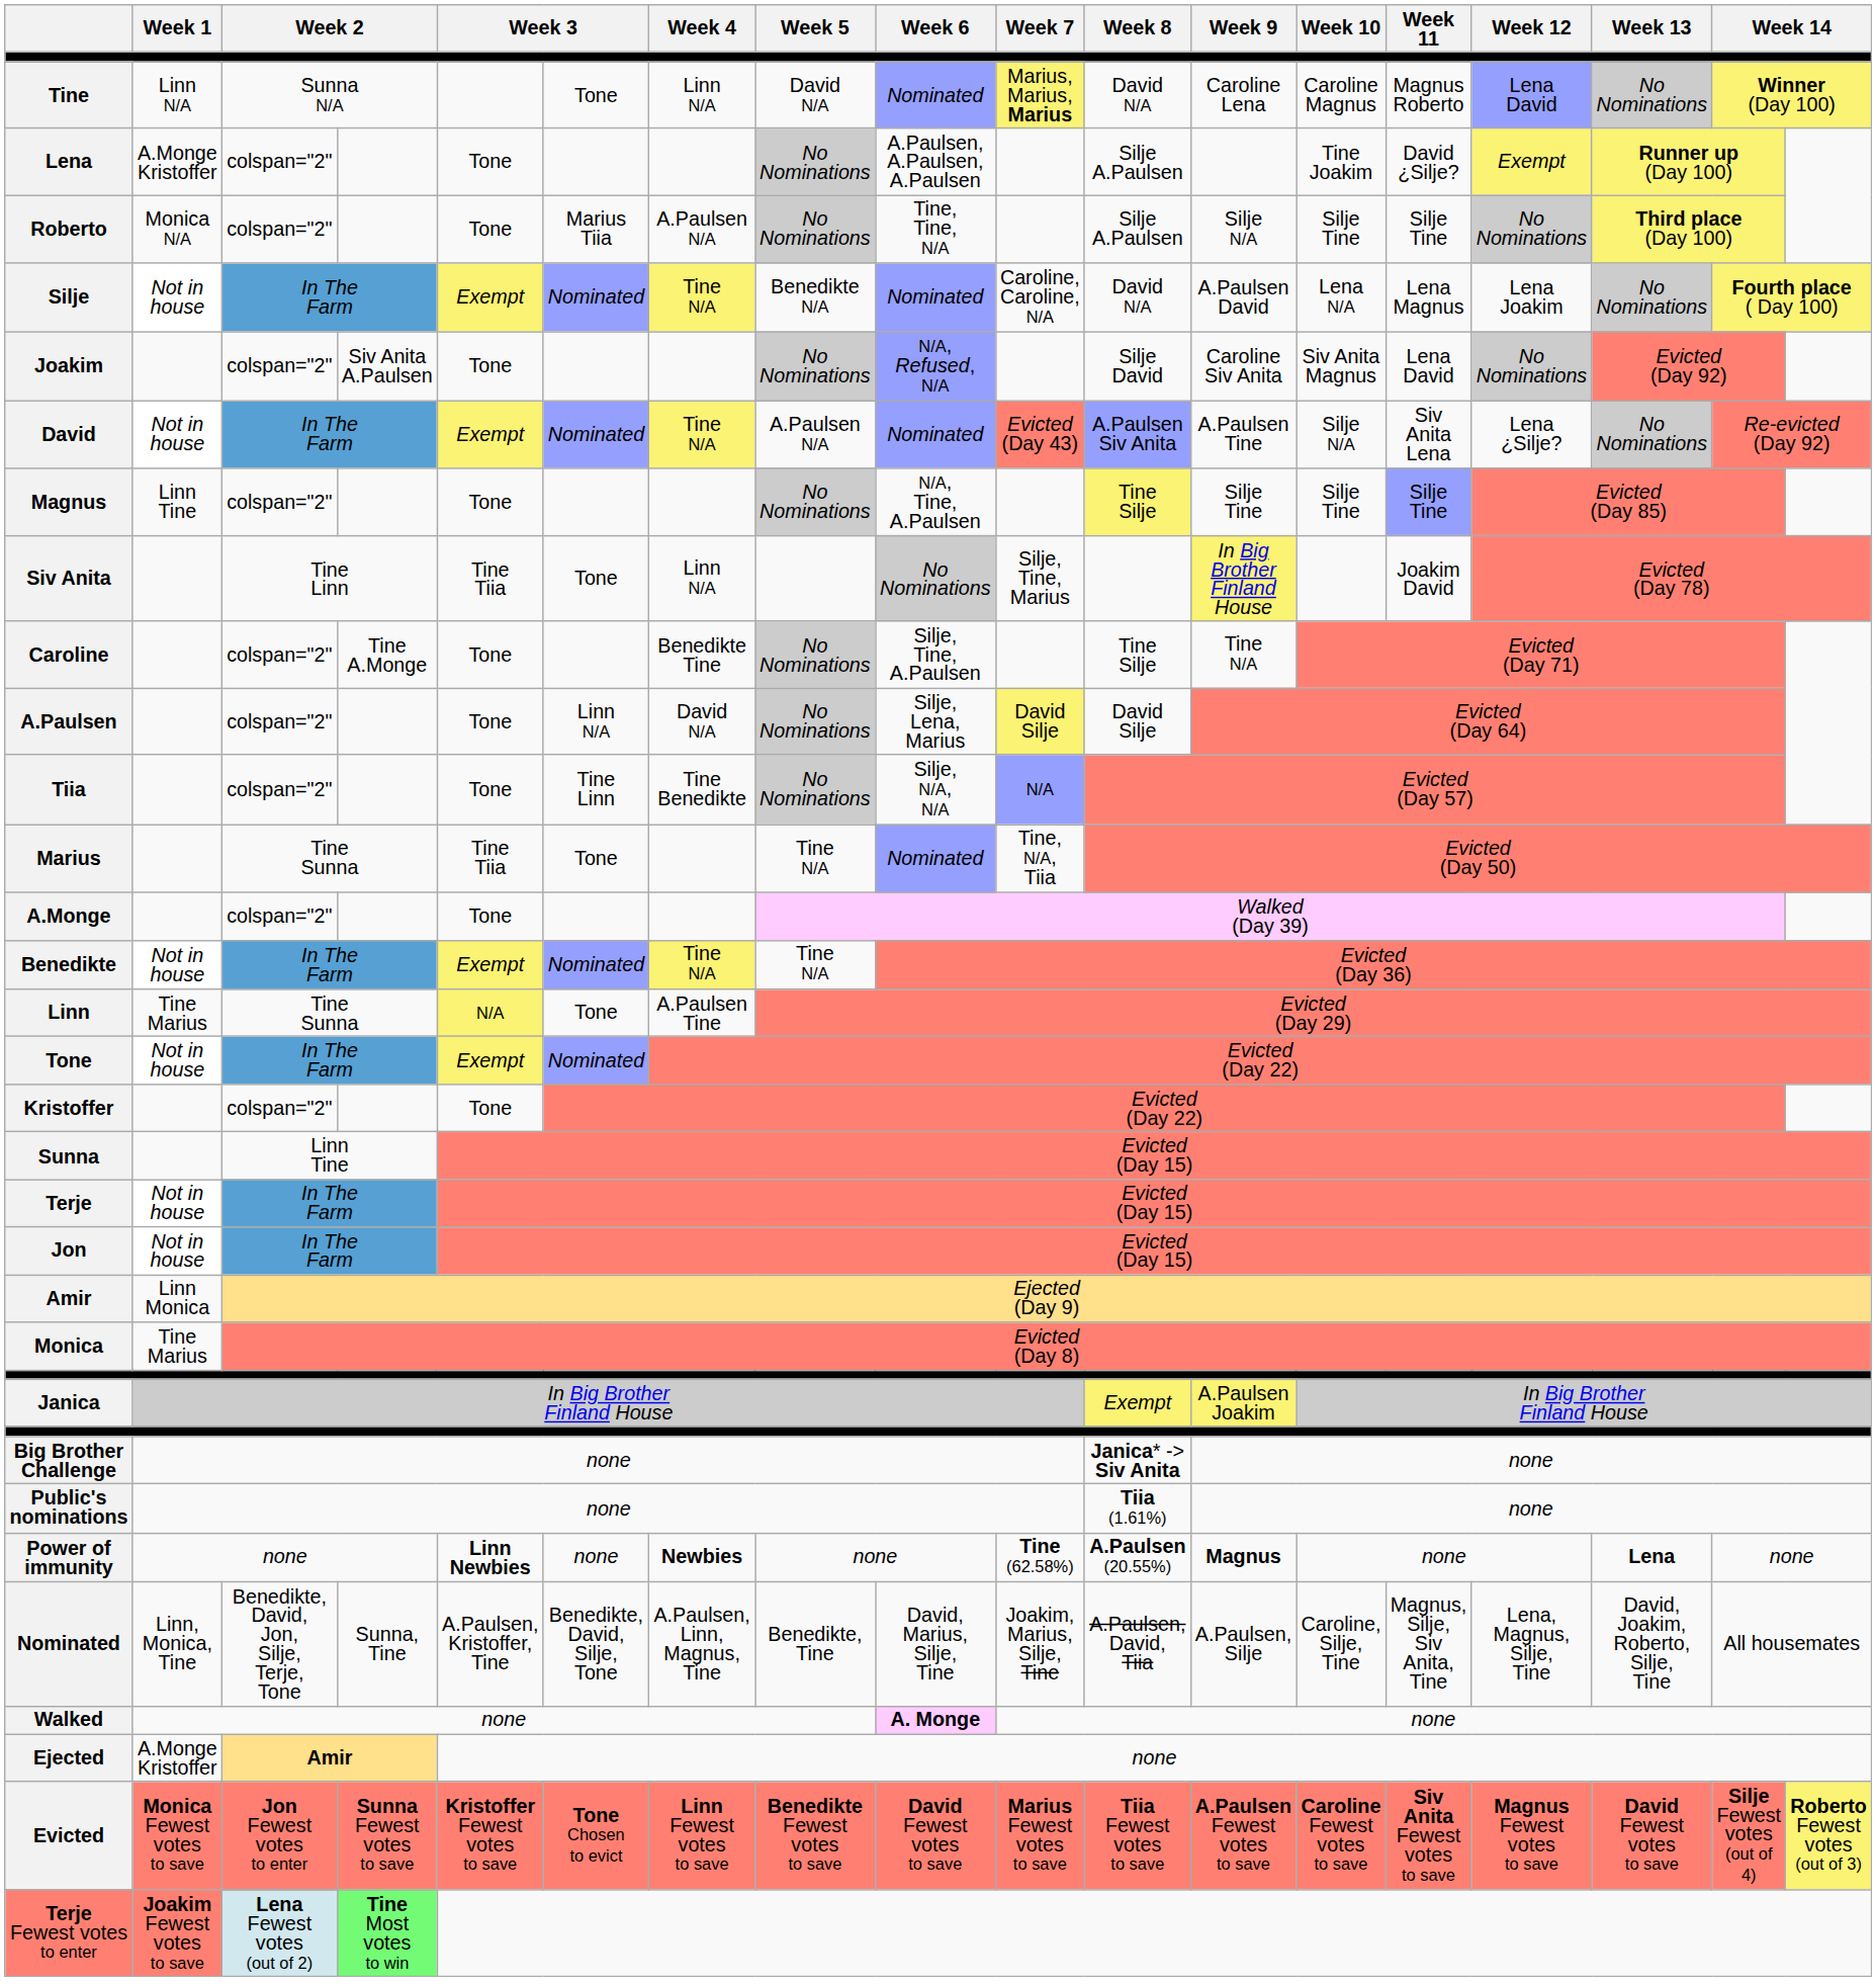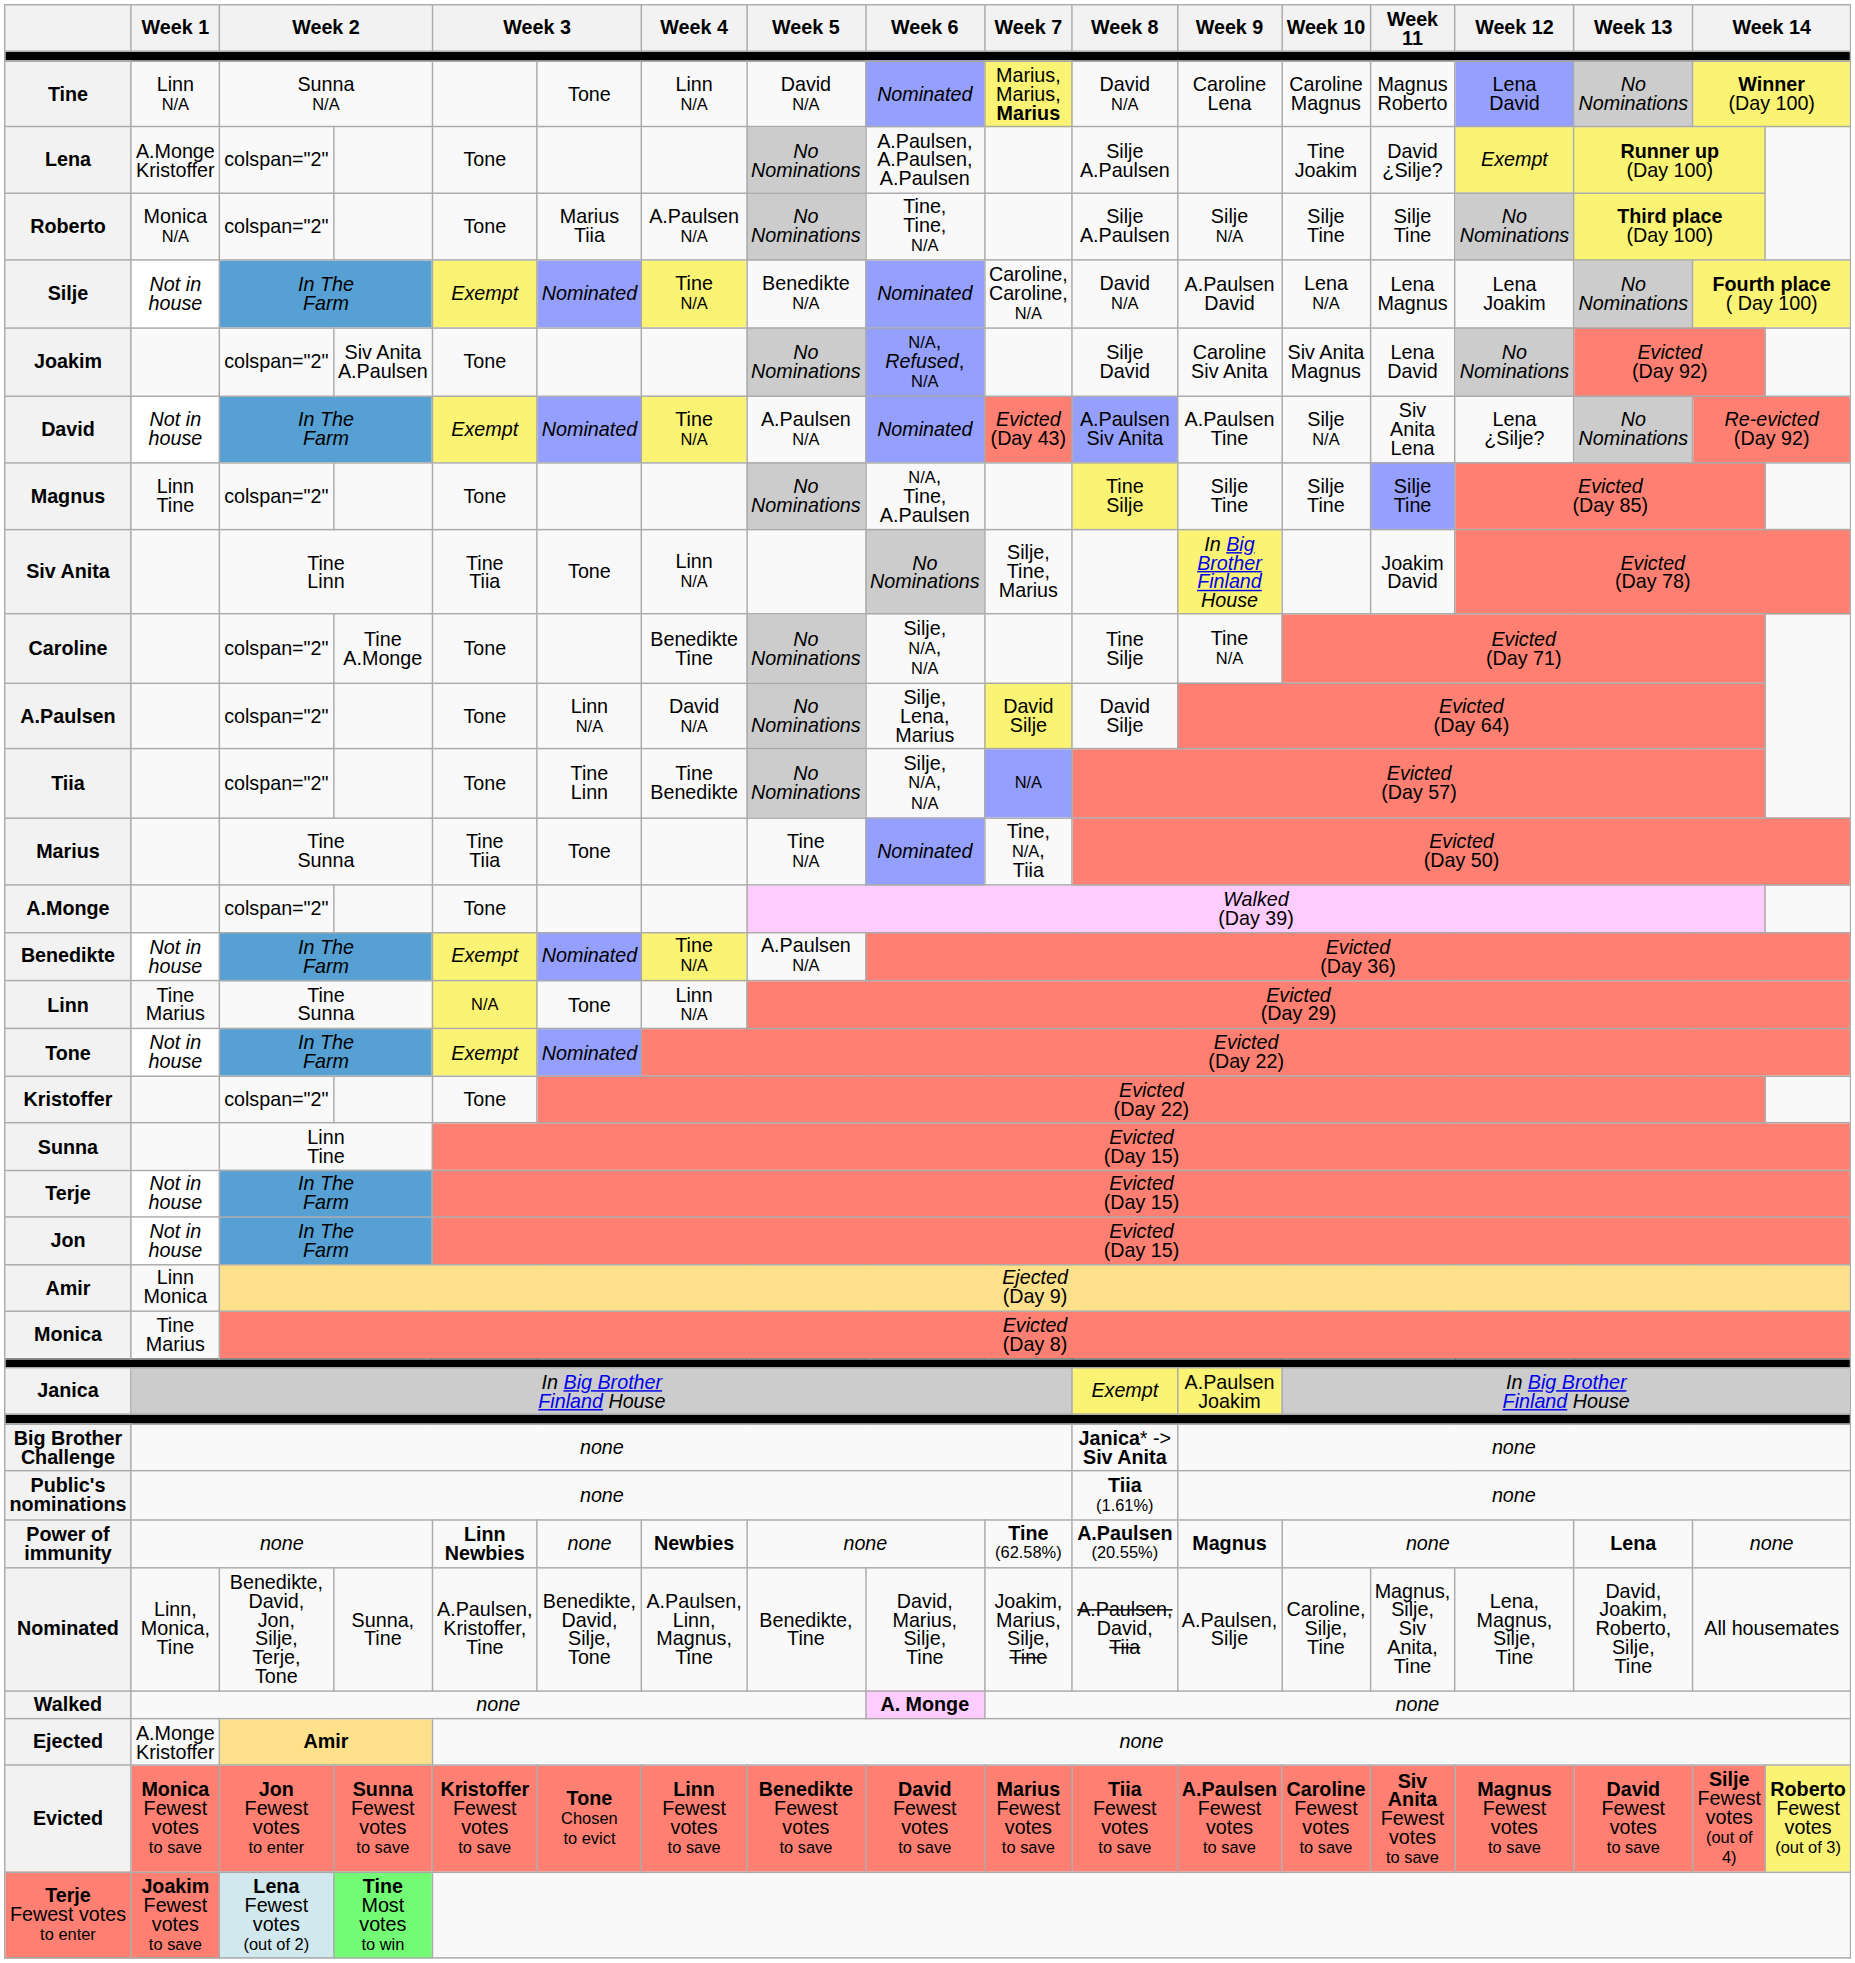Caroline | Week 6: Silje, Tine, A.Paulsen -> Silje, N/A, N/A
Benedikte | Week 5: Tine N/A -> A.Paulsen N/A
Linn | Week 4: A.Paulsen Tine -> Linn N/A
